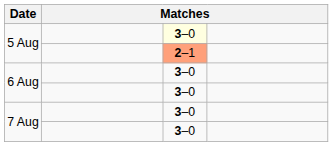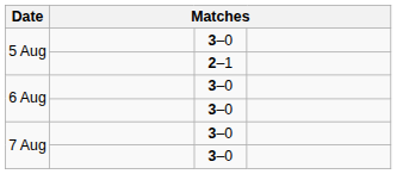5 Aug / 3–0 | column 3: lightyellow background -> no background
5 Aug / 2–1 | column 3: lightsalmon background -> no background
